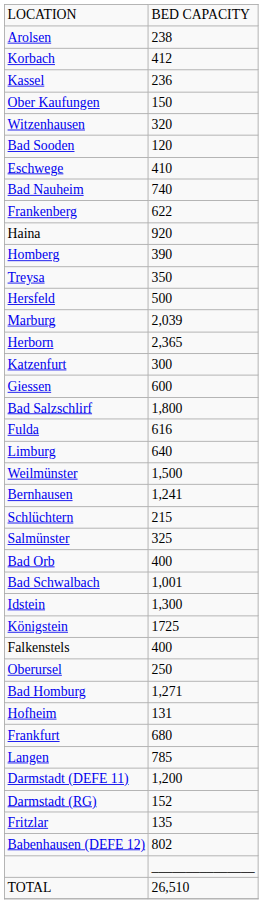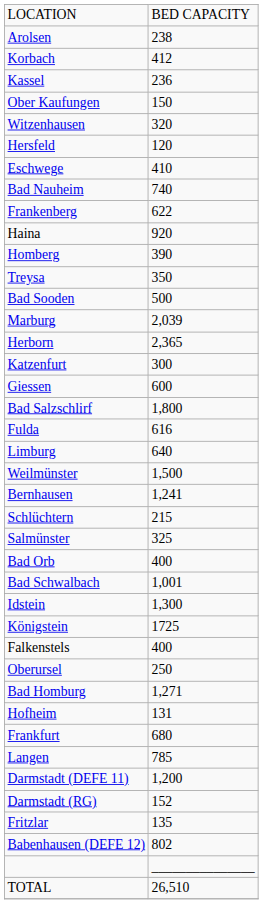row 7 | column 1: Bad Sooden -> Hersfeld
row 14 | column 1: Hersfeld -> Bad Sooden
